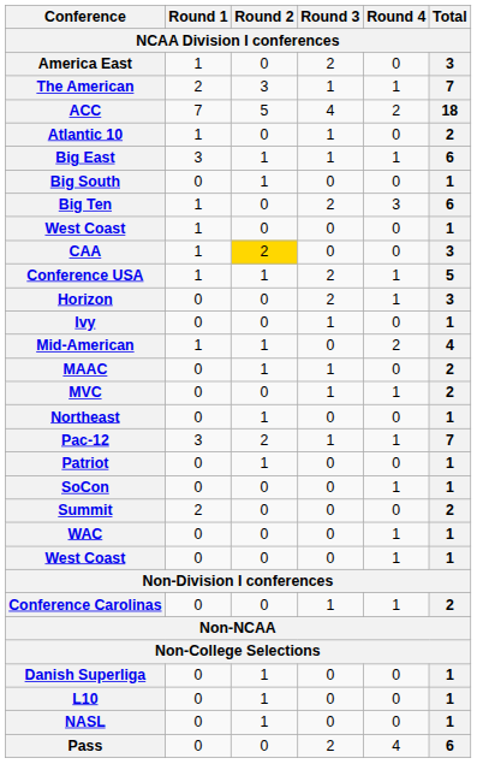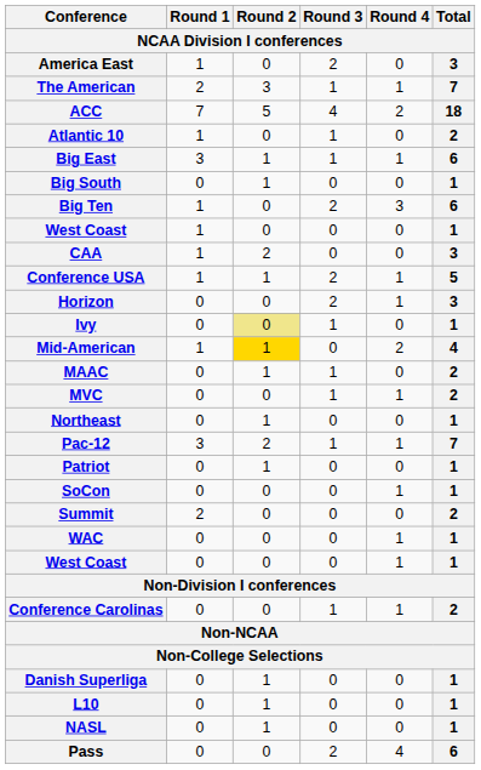CAA | Round 2 / NCAA Division I conferences: gold background -> no background
Ivy | Round 2 / NCAA Division I conferences: no background -> khaki background
Mid-American | Round 2 / NCAA Division I conferences: no background -> gold background
